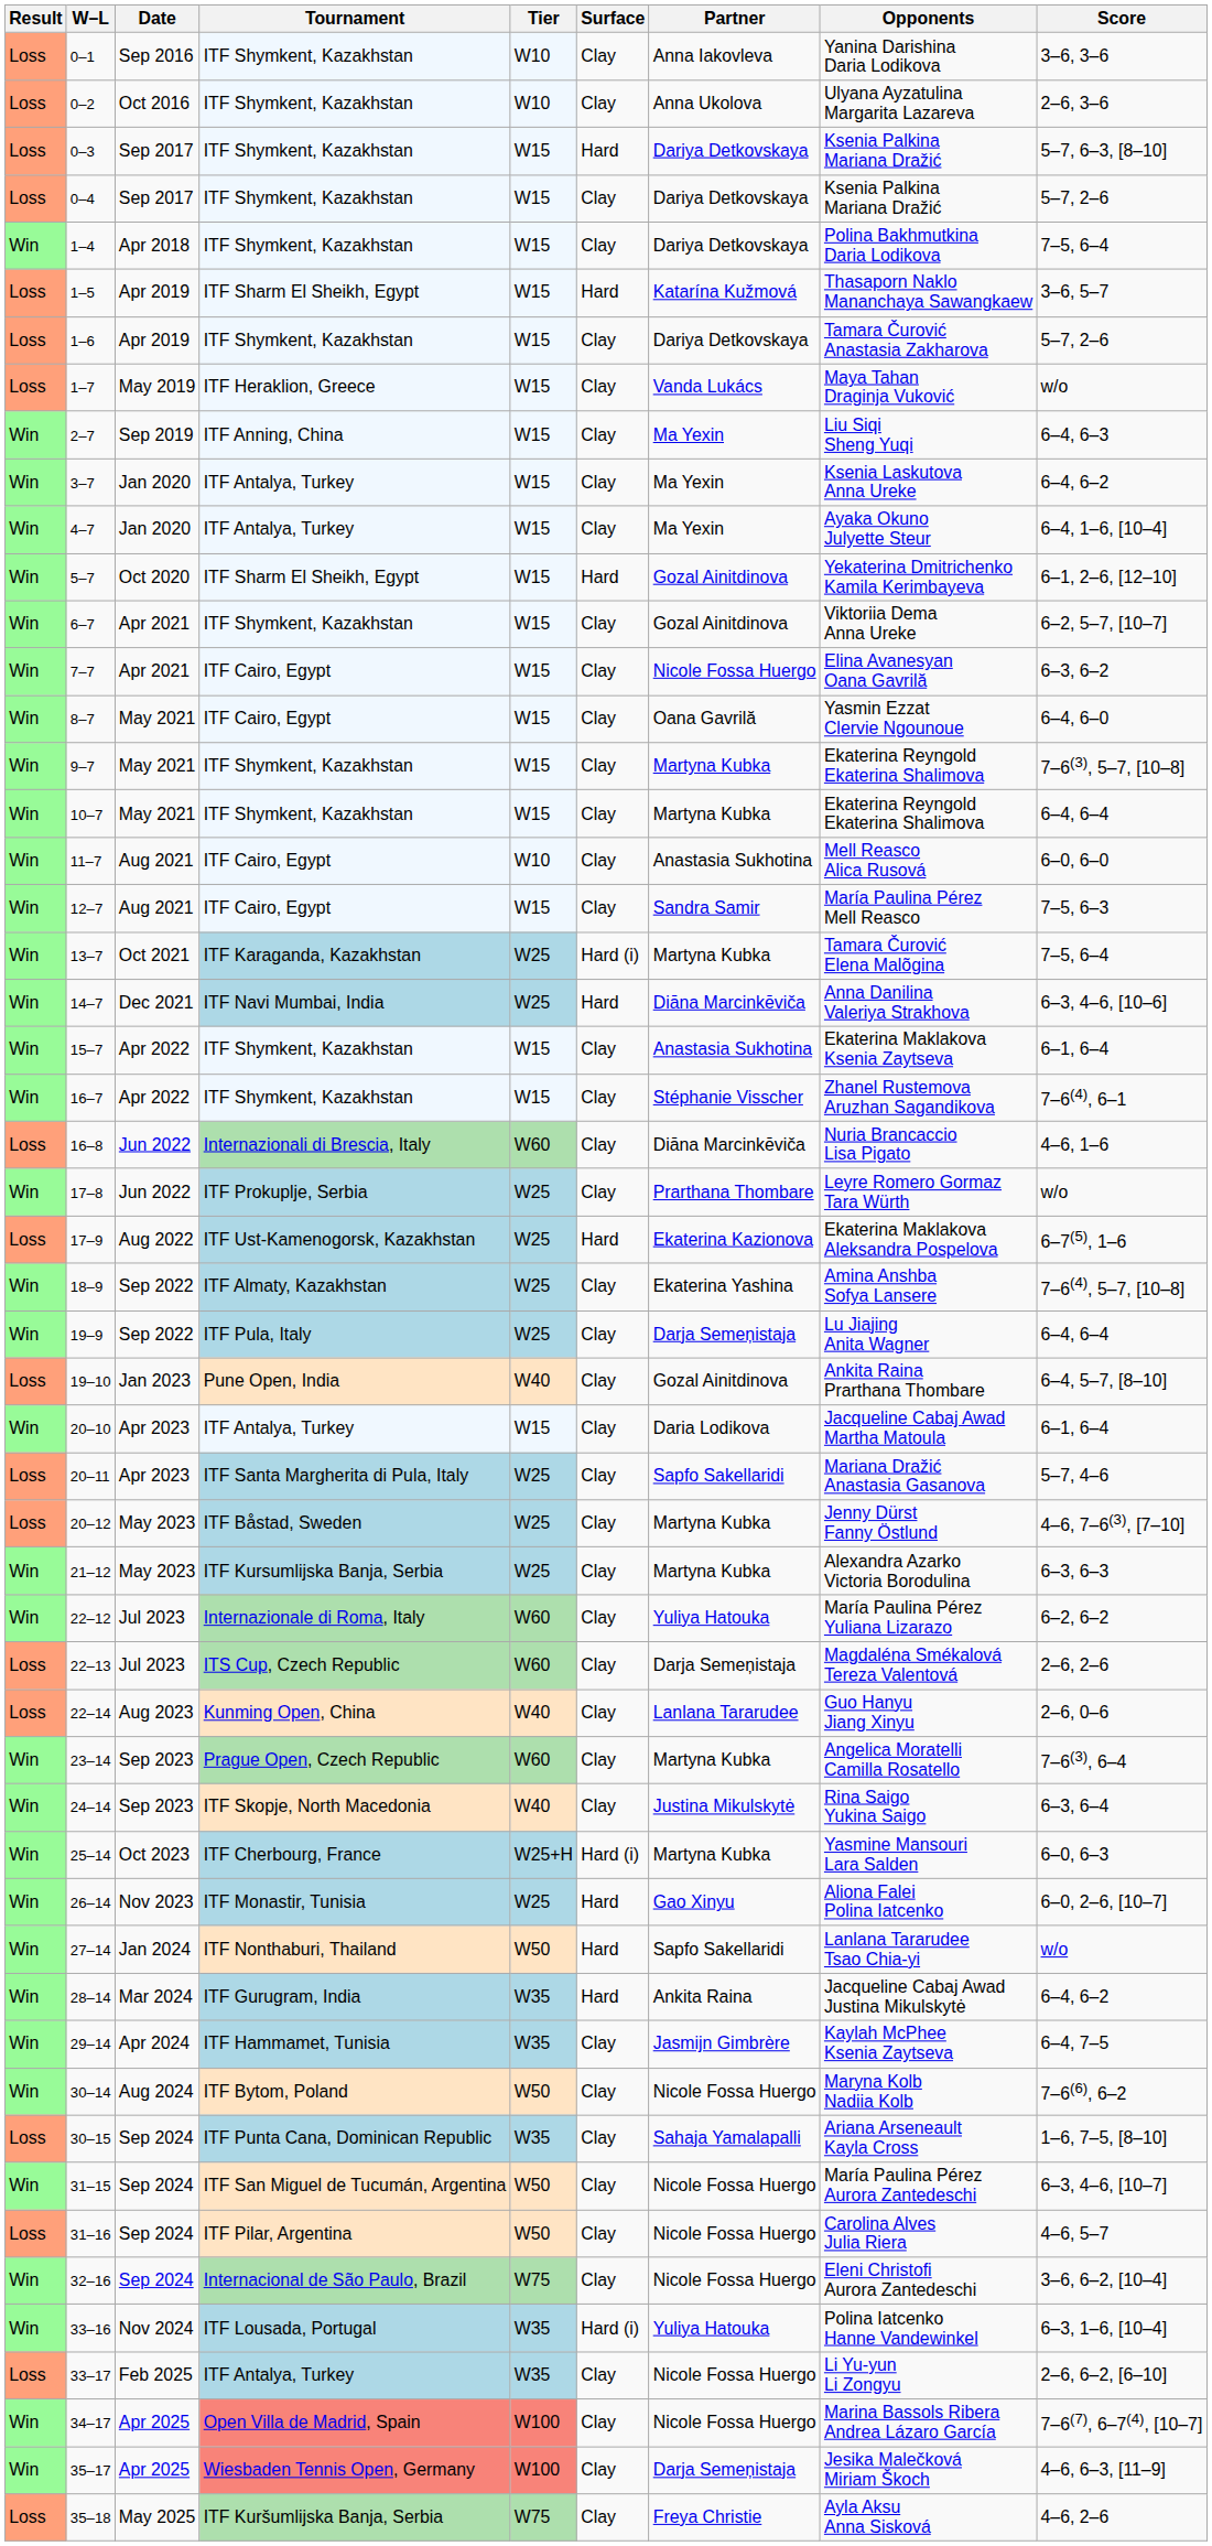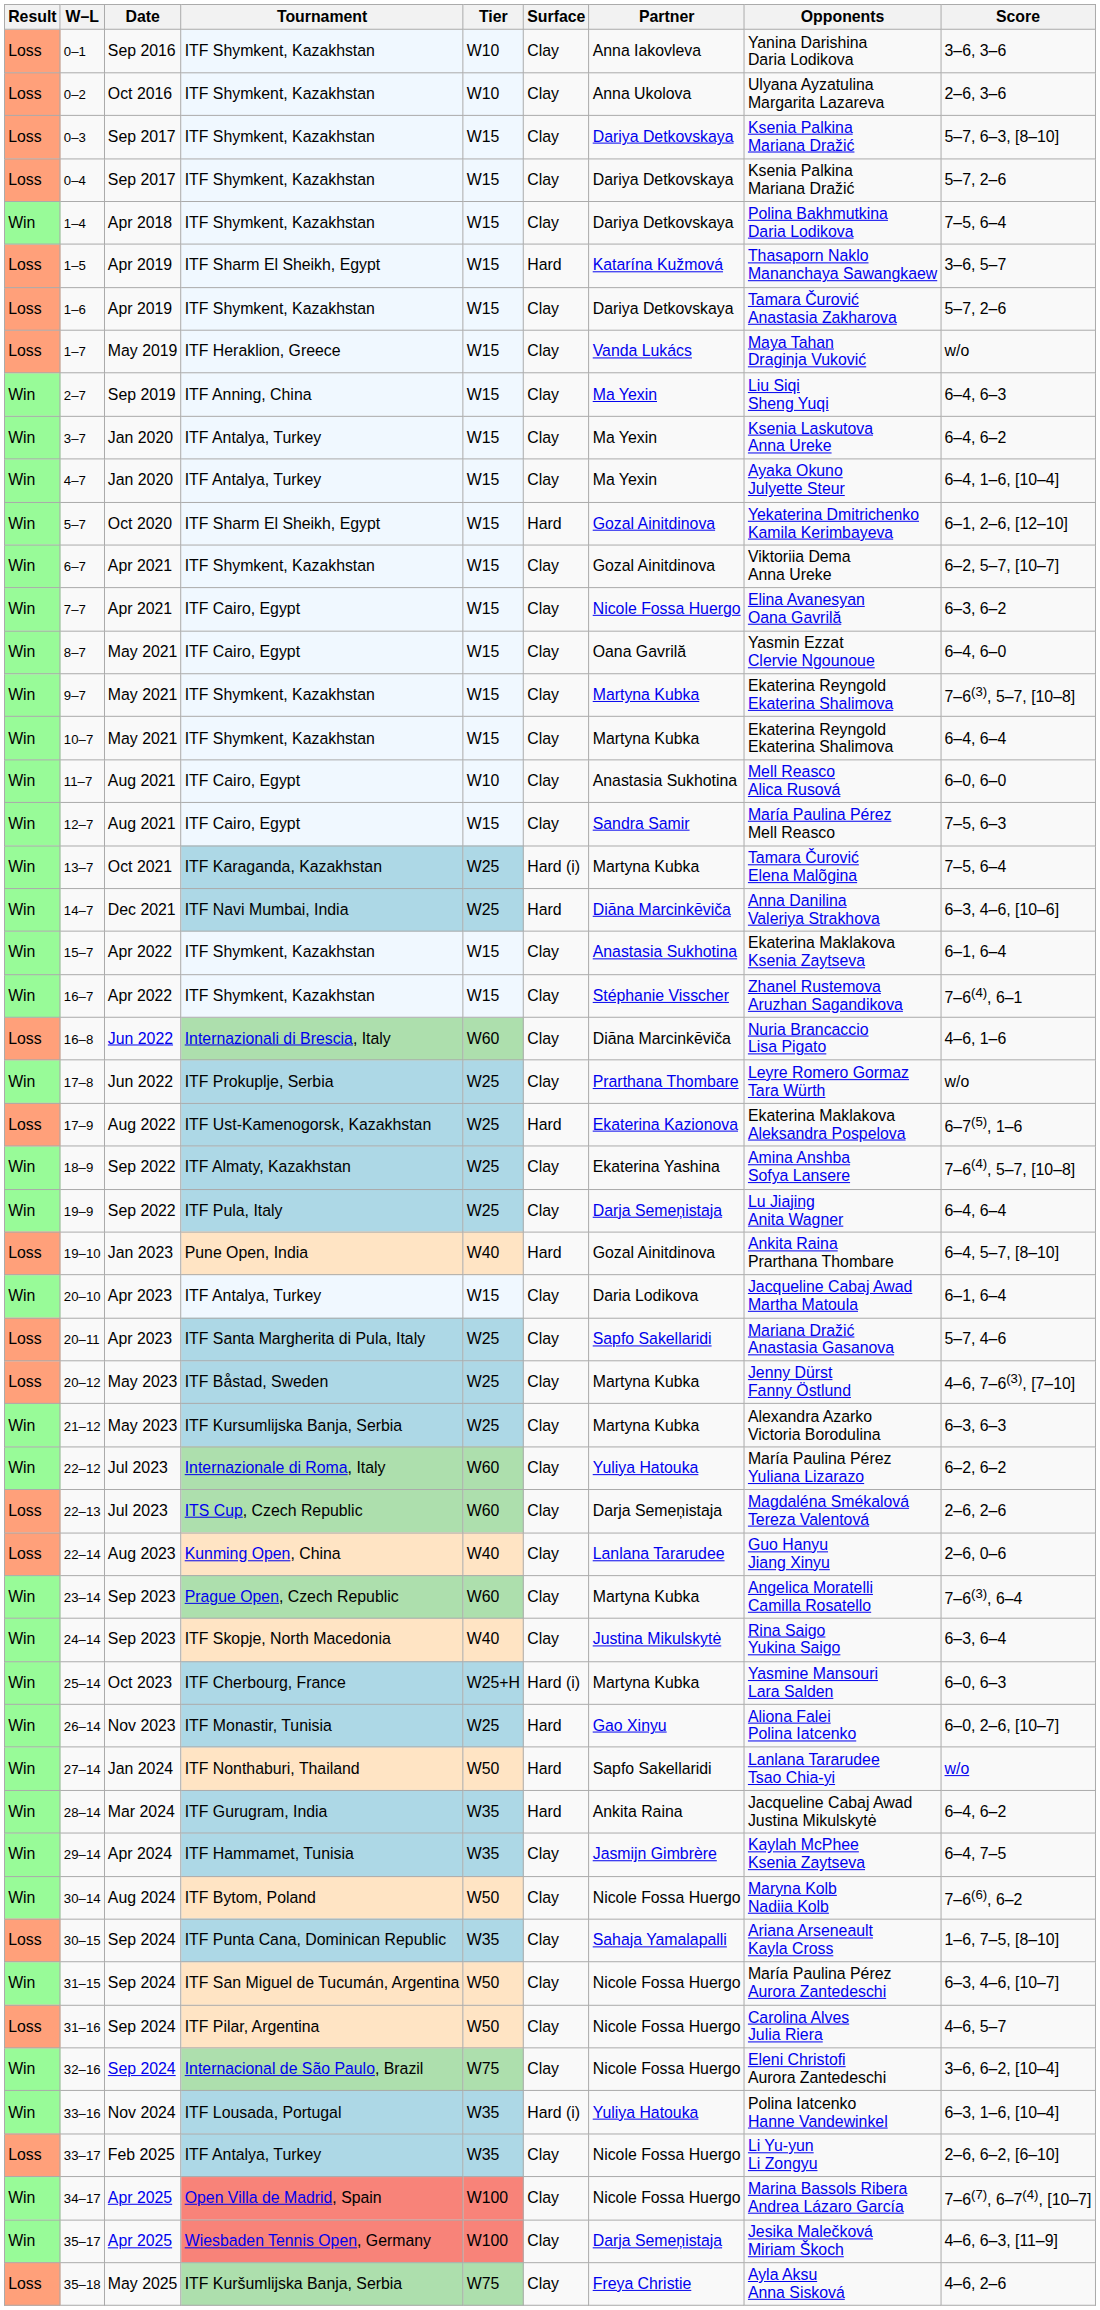0–3 | Surface: Hard -> Clay
19–10 | Surface: Clay -> Hard
